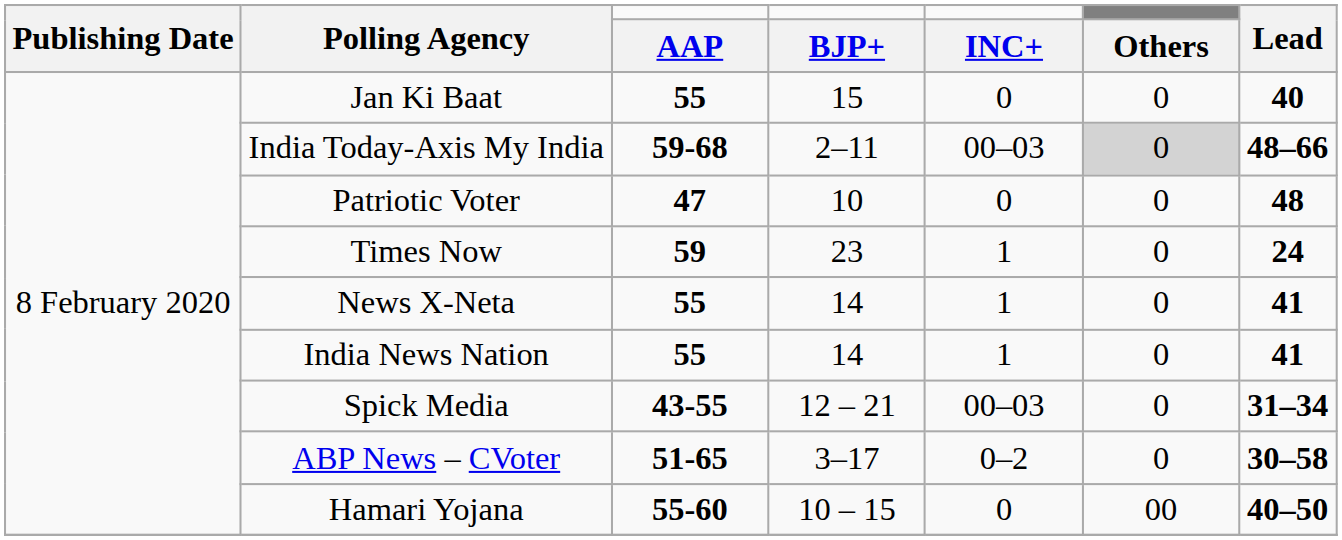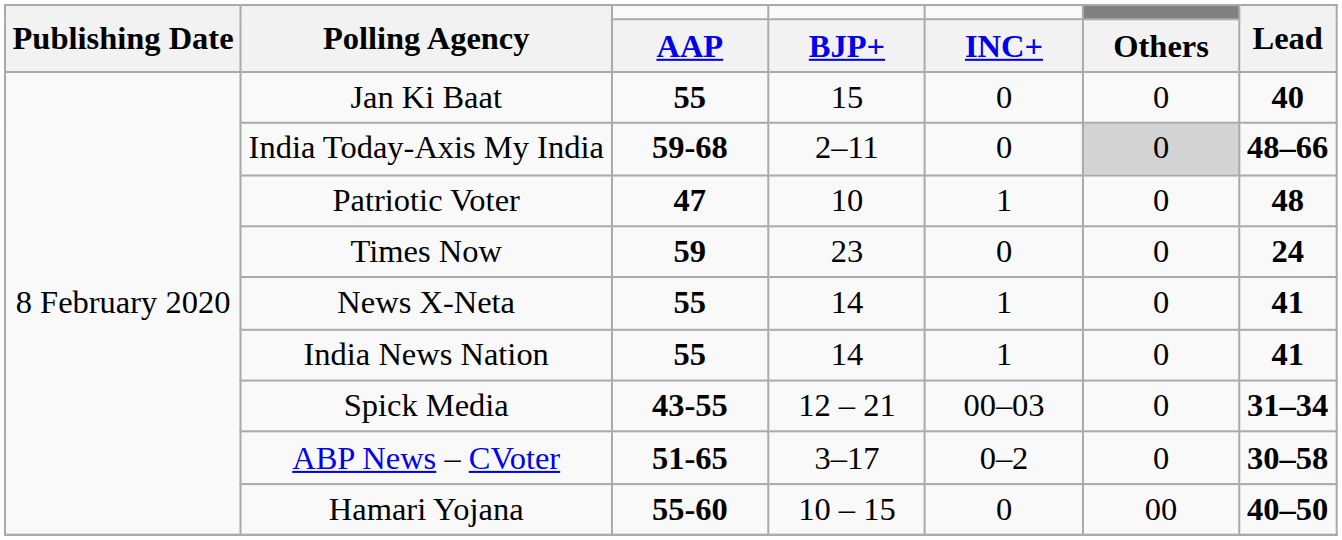India Today-Axis My India | INC+: 00–03 -> 0
Patriotic Voter | INC+: 0 -> 1
Times Now | INC+: 1 -> 0
